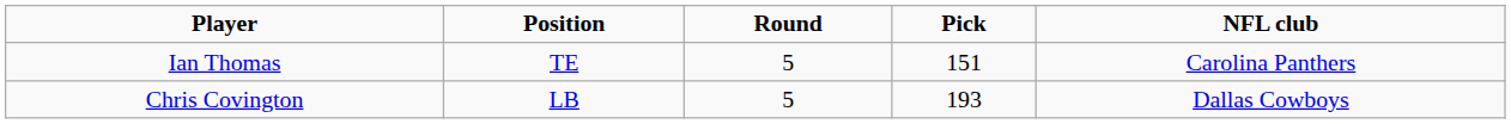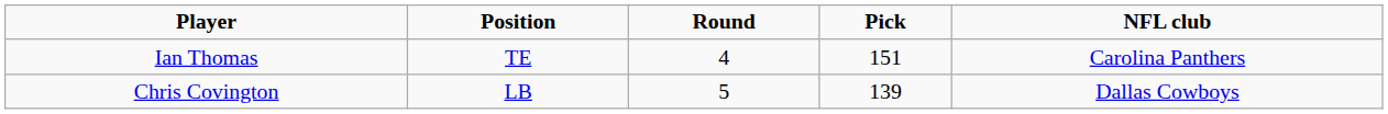Ian Thomas | Round: 5 -> 4
Chris Covington | Pick: 193 -> 139
